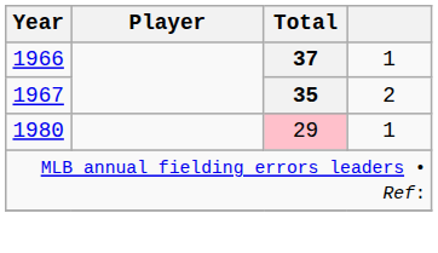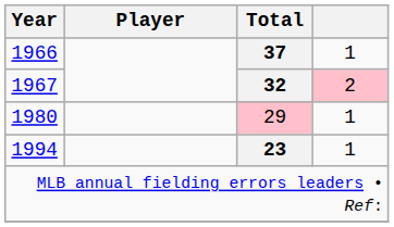1967 | Total: 35 -> 32
1967 | column 4: no background -> pink background
+ row: 1994 | 23 | 1
